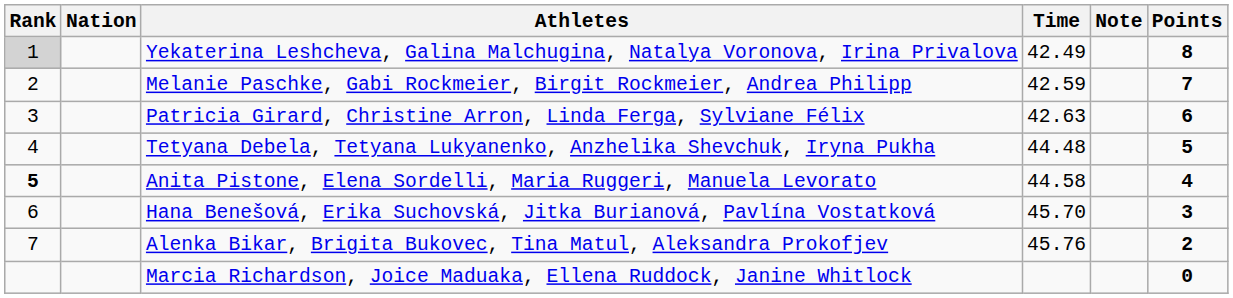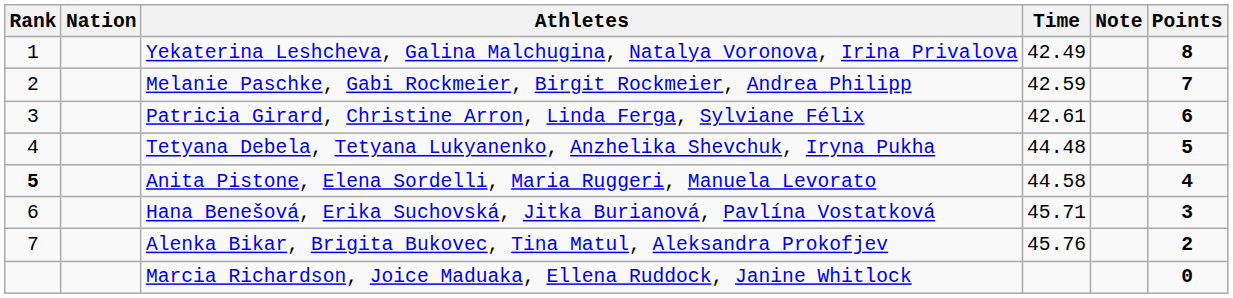row 2 | Rank: lightgrey background -> no background
row 4 | Time: 42.63 -> 42.61
row 7 | Time: 45.70 -> 45.71
